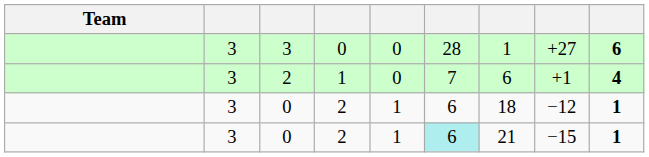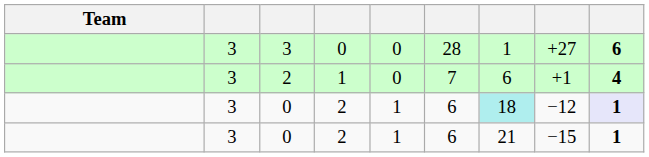row 4 | column 7: no background -> paleturquoise background
row 4 | column 9: no background -> lavender background
row 5 | column 6: paleturquoise background -> no background
